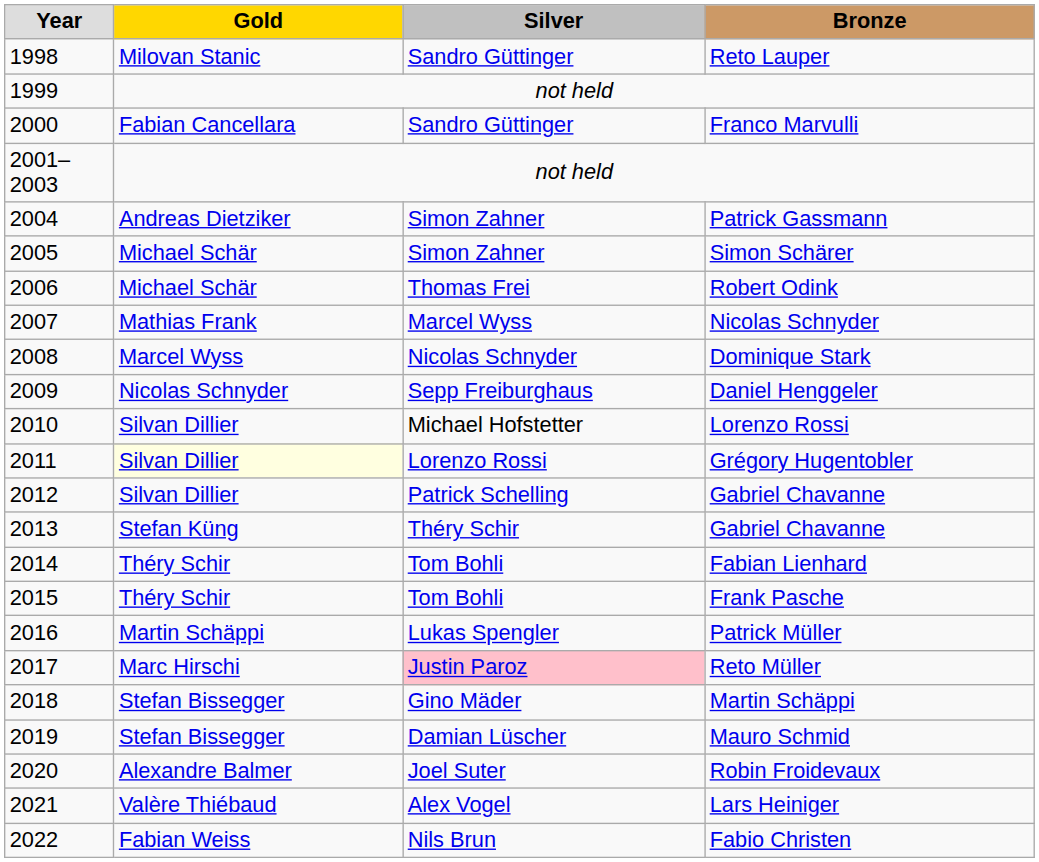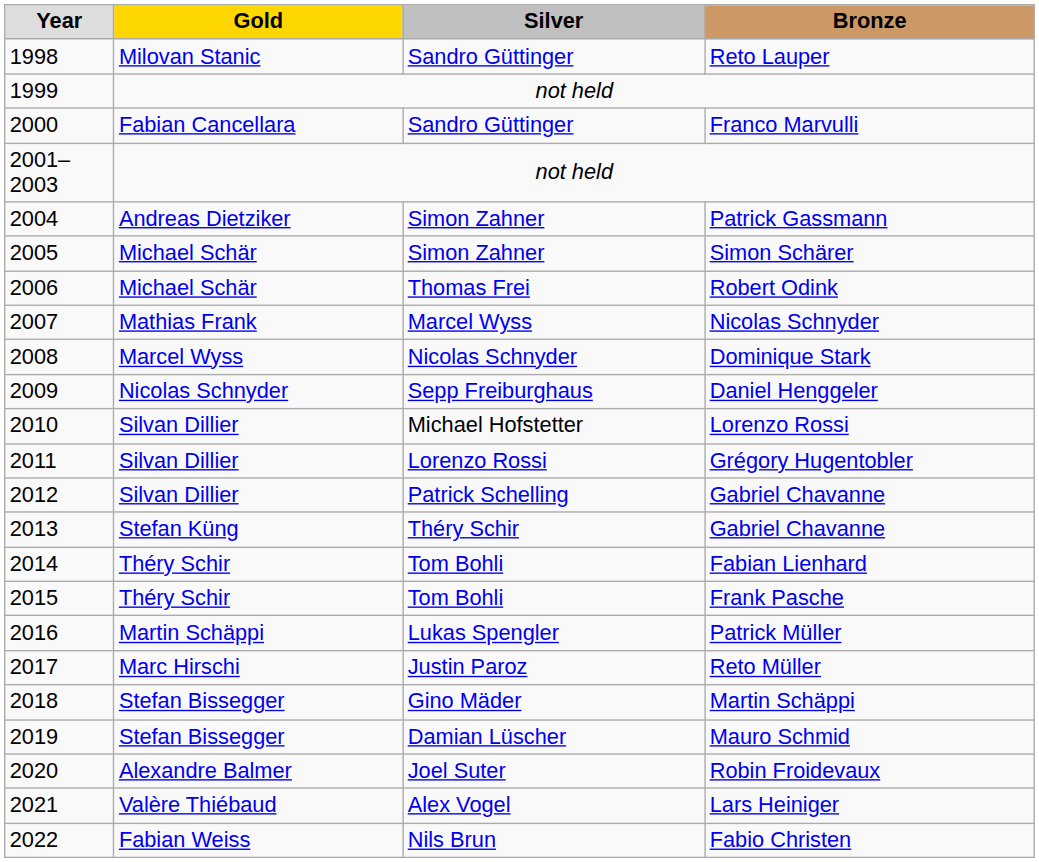Grégory Hugentobler | Gold: lightyellow background -> no background
Reto Müller | Silver: pink background -> no background
